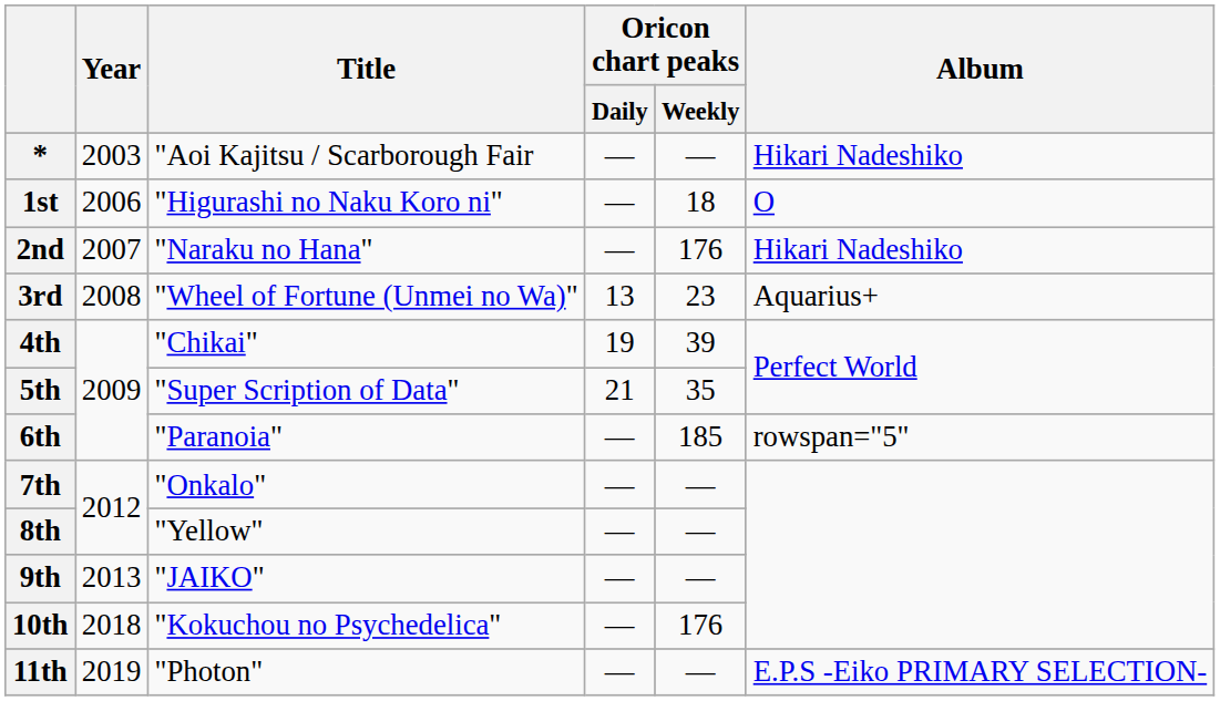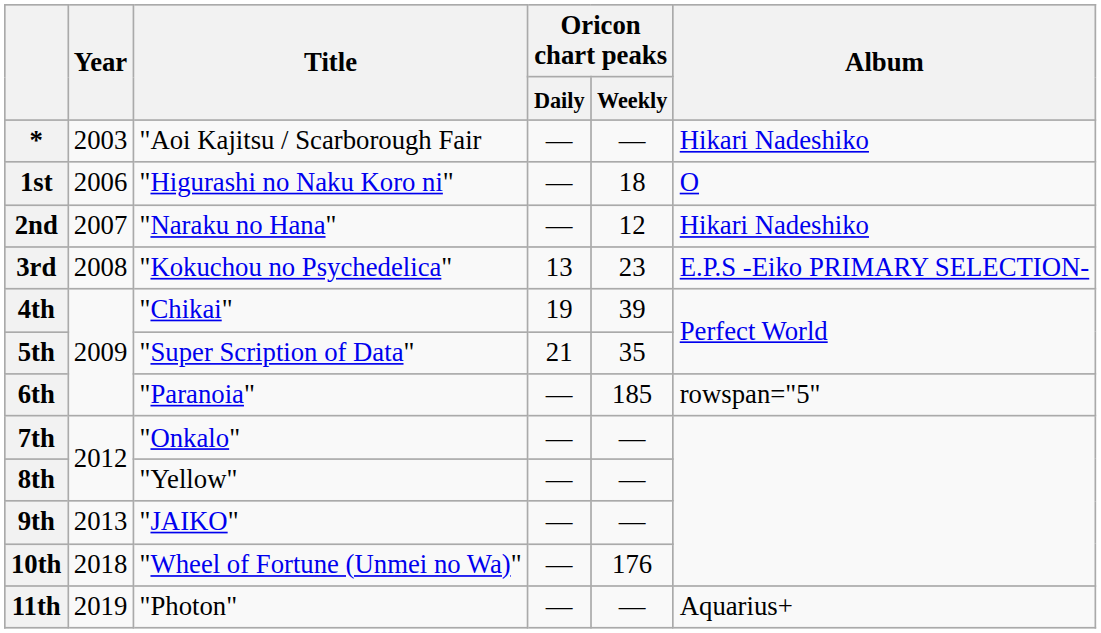2nd | Oricon chart peaks / Weekly: 176 -> 12
3rd | Title: "Wheel of Fortune (Unmei no Wa)" -> "Kokuchou no Psychedelica"
3rd | Album: Aquarius+ -> E.P.S -Eiko PRIMARY SELECTION-
10th | Title: "Kokuchou no Psychedelica" -> "Wheel of Fortune (Unmei no Wa)"
11th | Album: E.P.S -Eiko PRIMARY SELECTION- -> Aquarius+
